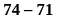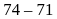row 1 | column 1: bold -> normal
